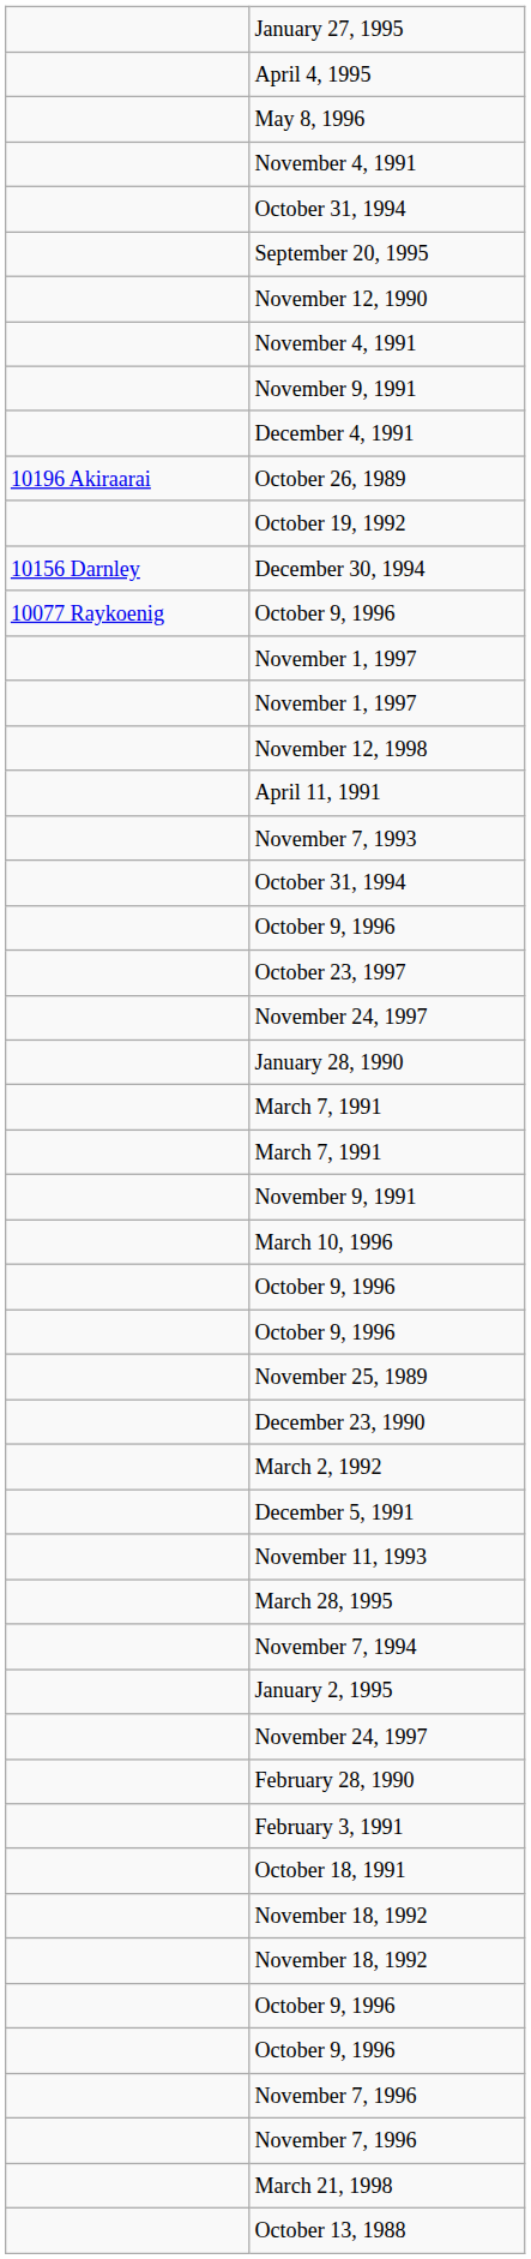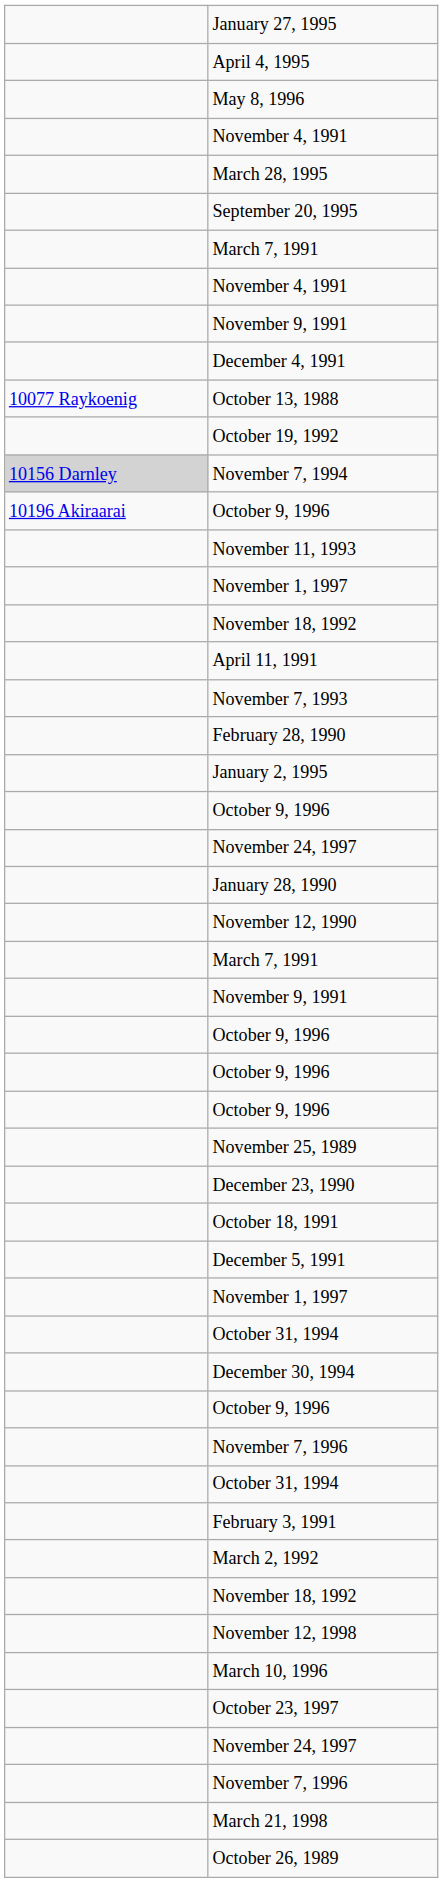row 5 | column 2: October 31, 1994 -> March 28, 1995
row 7 | column 2: November 12, 1990 -> March 7, 1991
row 11 | column 1: 10196 Akiraarai -> 10077 Raykoenig
row 11 | column 2: October 26, 1989 -> October 13, 1988
row 13 | column 1: no background -> lightgrey background
row 13 | column 2: December 30, 1994 -> November 7, 1994
row 14 | column 1: 10077 Raykoenig -> 10196 Akiraarai
row 15 | column 2: November 1, 1997 -> November 11, 1993
row 17 | column 2: November 12, 1998 -> November 18, 1992
row 20 | column 2: October 31, 1994 -> February 28, 1990
row 21 | column 2: October 9, 1996 -> January 2, 1995
row 22 | column 2: October 23, 1997 -> October 9, 1996
row 25 | column 2: March 7, 1991 -> November 12, 1990
row 28 | column 2: March 10, 1996 -> October 9, 1996
row 33 | column 2: March 2, 1992 -> October 18, 1991
row 35 | column 2: November 11, 1993 -> November 1, 1997
row 36 | column 2: March 28, 1995 -> October 31, 1994
row 37 | column 2: November 7, 1994 -> December 30, 1994
row 38 | column 2: January 2, 1995 -> October 9, 1996
row 39 | column 2: November 24, 1997 -> November 7, 1996
row 40 | column 2: February 28, 1990 -> October 31, 1994
row 42 | column 2: October 18, 1991 -> March 2, 1992
row 44 | column 2: November 18, 1992 -> November 12, 1998
row 45 | column 2: October 9, 1996 -> March 10, 1996
row 46 | column 2: October 9, 1996 -> October 23, 1997
row 47 | column 2: November 7, 1996 -> November 24, 1997
row 50 | column 2: October 13, 1988 -> October 26, 1989
